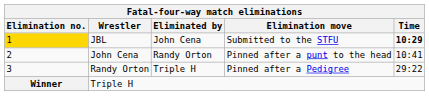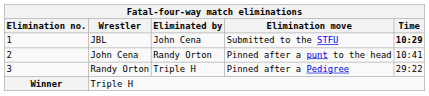JBL | Elimination no.: gold background -> no background
